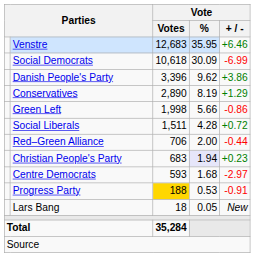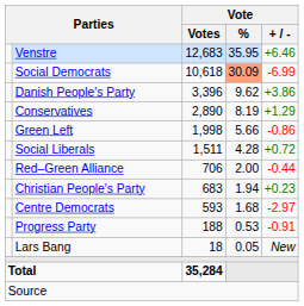Social Democrats | Vote / %: no background -> lightsalmon background
Christian People's Party | Vote / %: lavender background -> no background
Progress Party | Vote / Votes: gold background -> no background
